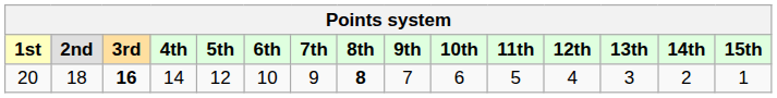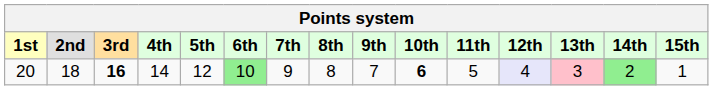20 | 6th: no background -> lightgreen background
20 | 8th: bold -> normal
20 | 10th: normal -> bold
20 | 12th: no background -> lavender background
20 | 13th: no background -> pink background
20 | 14th: no background -> lightgreen background
